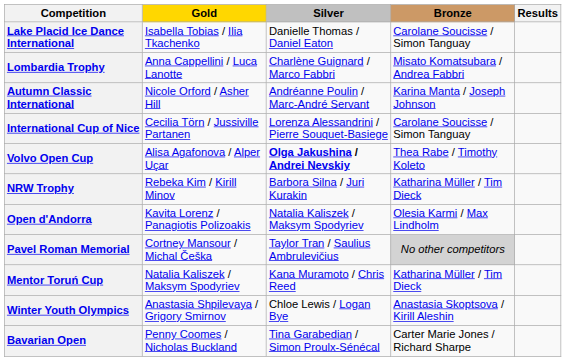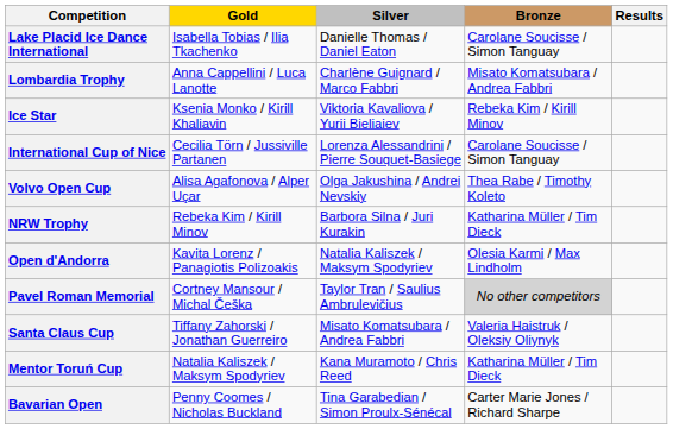+ row: Ice Star | Ksenia Monko / Kirill Khaliavin | Viktoria Kavaliova / Yurii Bieliaiev | Rebeka Kim / Kirill Minov
- row: Autumn Classic International | Nicole Orford / Asher Hill | Andréanne Poulin / Marc-André Servant | Karina Manta / Joseph Johnson
Volvo Open Cup | Silver: bold -> normal
+ row: Santa Claus Cup | Tiffany Zahorski / Jonathan Guerreiro | Misato Komatsubara / Andrea Fabbri | Valeria Haistruk / Oleksiy Oliynyk
- row: Winter Youth Olympics | Anastasia Shpilevaya / Grigory Smirnov | Chloe Lewis / Logan Bye | Anastasia Skoptsova / Kirill Aleshin
